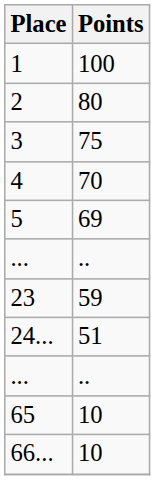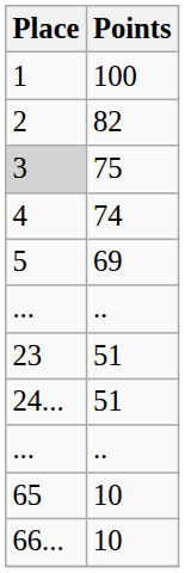row 3 | Points: 80 -> 82
row 4 | Place: no background -> lightgrey background
row 5 | Points: 70 -> 74
row 8 | Points: 59 -> 51
